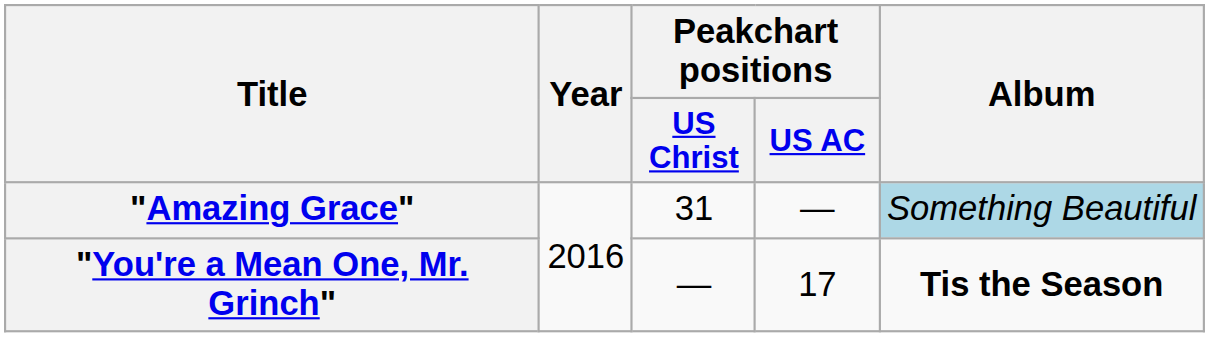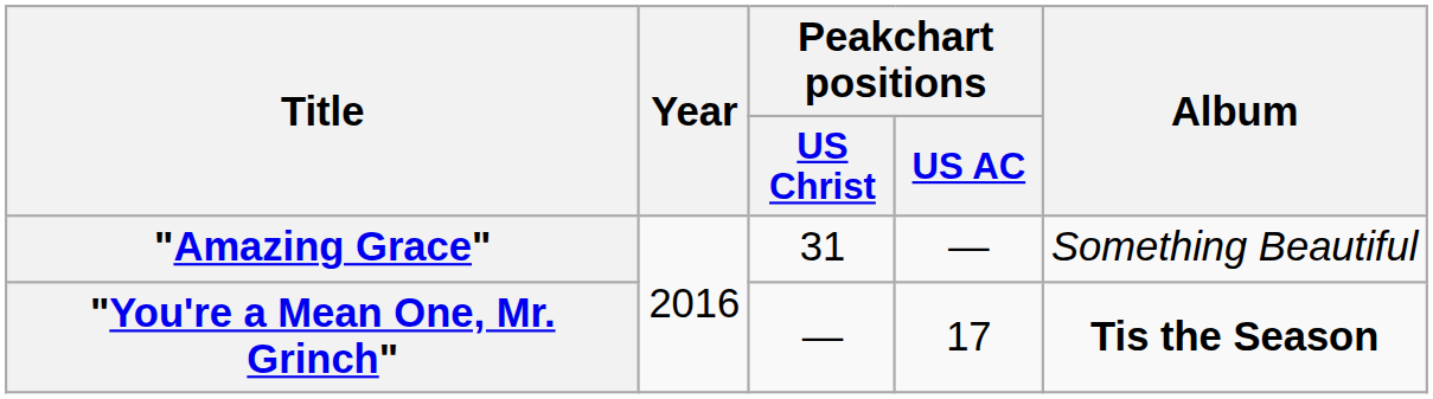"Amazing Grace" | Album: lightblue background -> no background
